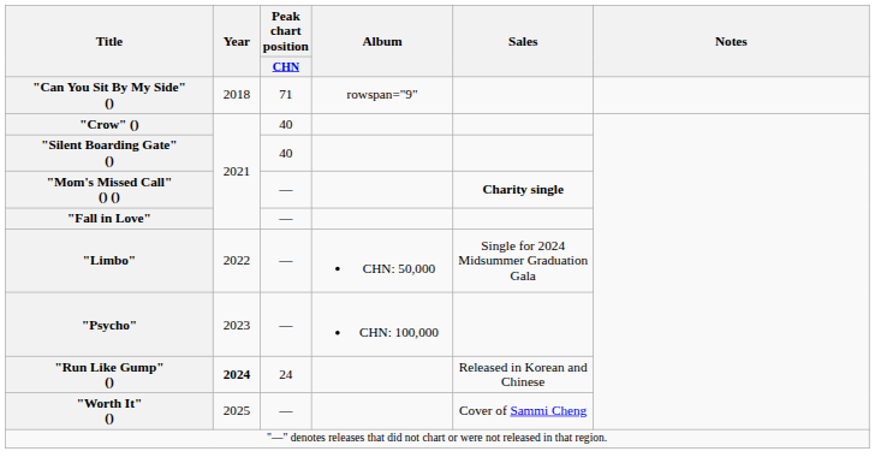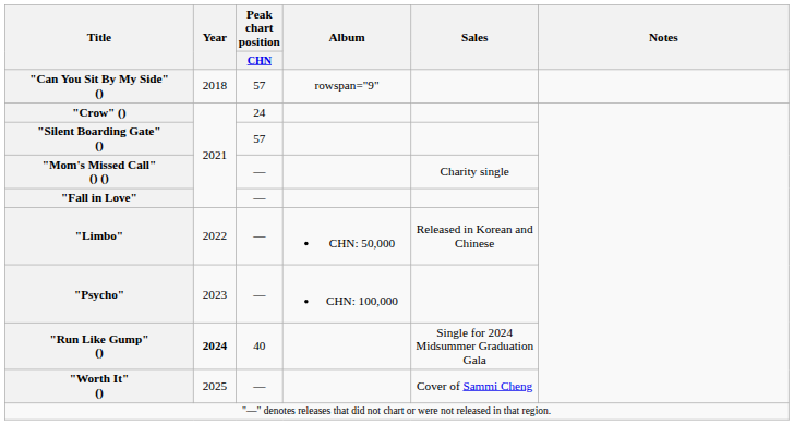"Can You Sit By My Side" () | Peak chart position / CHN: 71 -> 57
"Crow" () | Peak chart position / CHN: 40 -> 24
"Silent Boarding Gate" () | Peak chart position / CHN: 40 -> 57
"Mom's Missed Call" () () | Sales: bold -> normal
"Limbo" | Sales: Single for 2024 Midsummer Graduation Gala -> Released in Korean and Chinese
"Run Like Gump" () | Peak chart position / CHN: 24 -> 40
"Run Like Gump" () | Sales: Released in Korean and Chinese -> Single for 2024 Midsummer Graduation Gala
